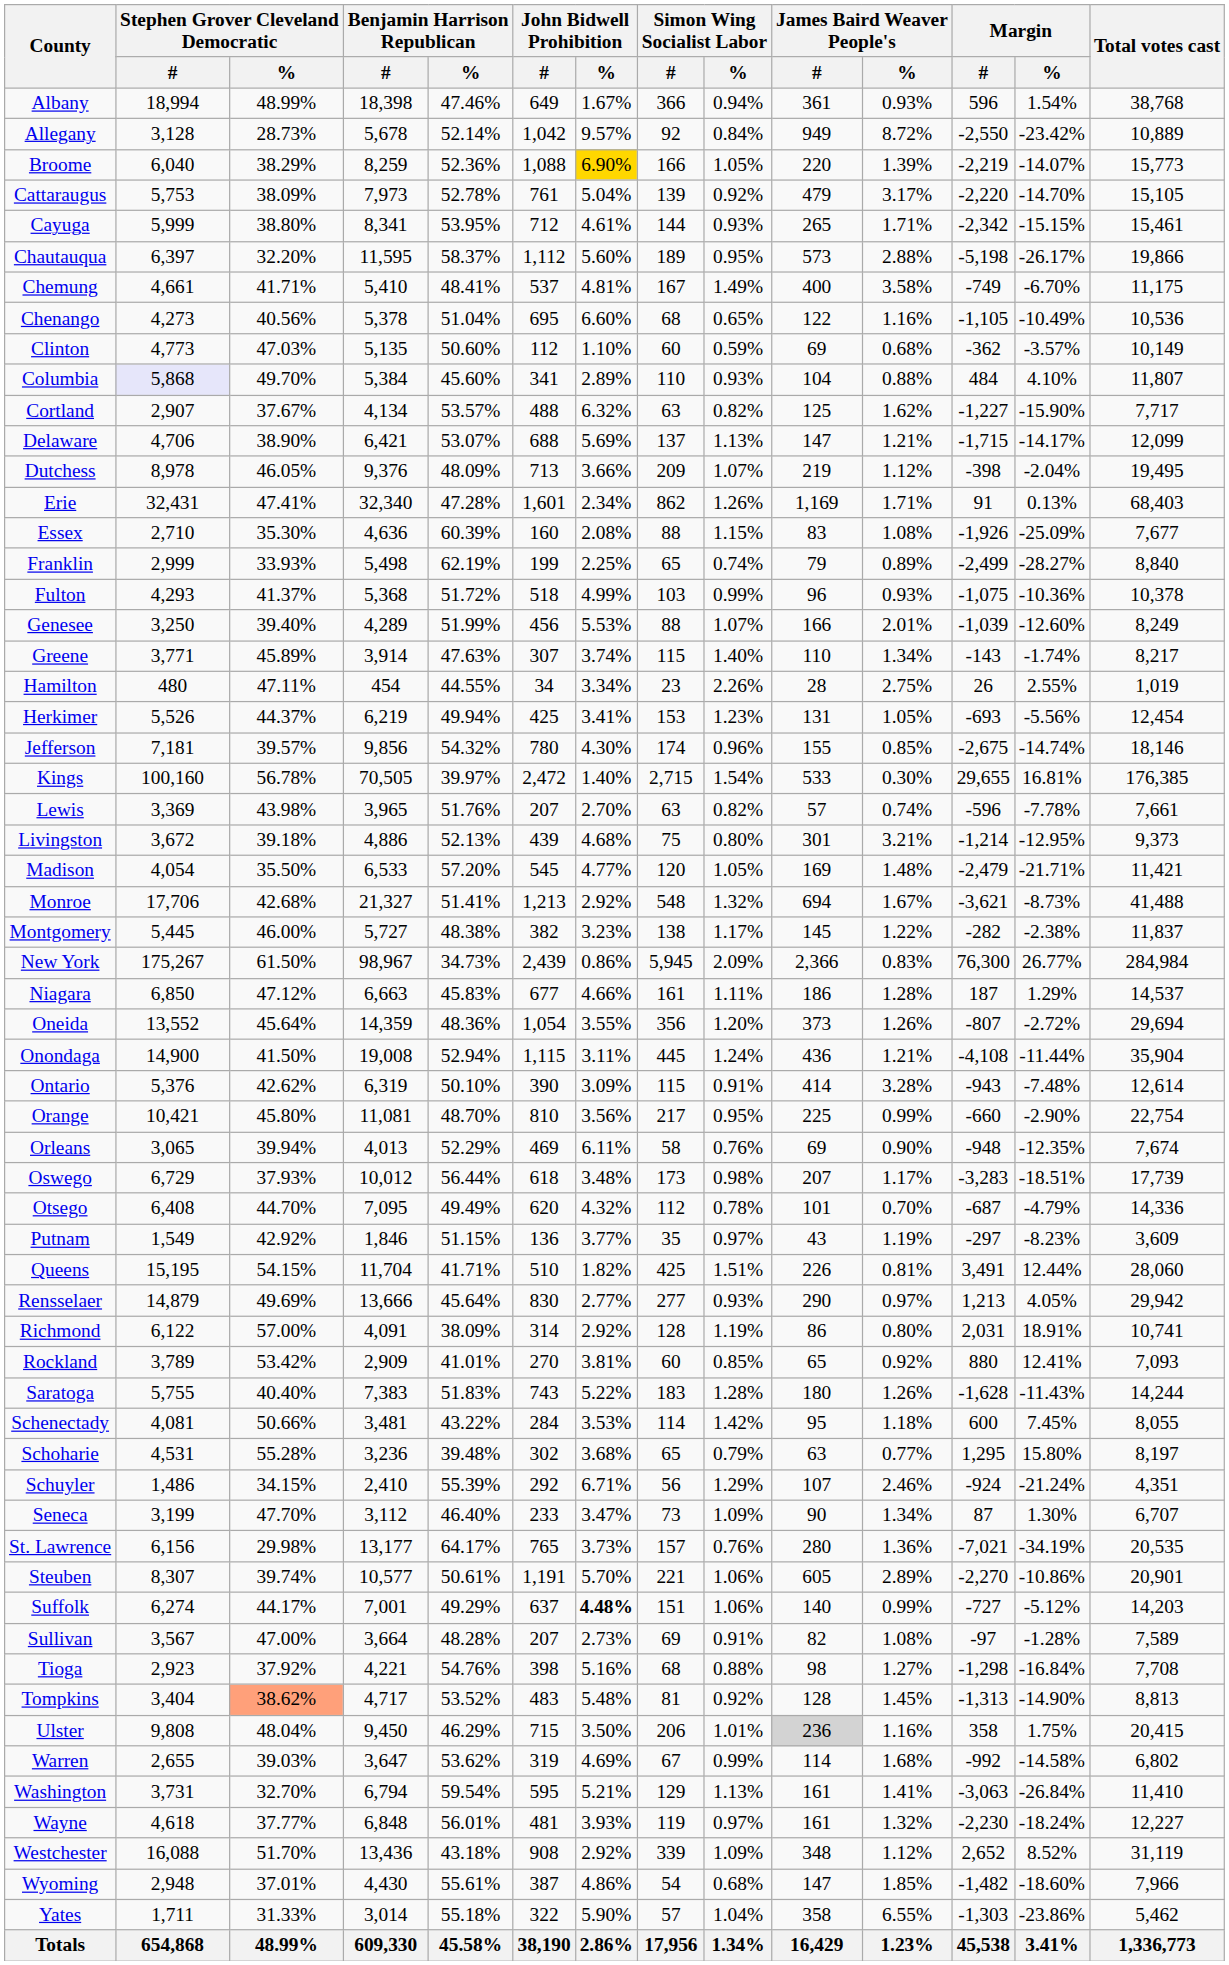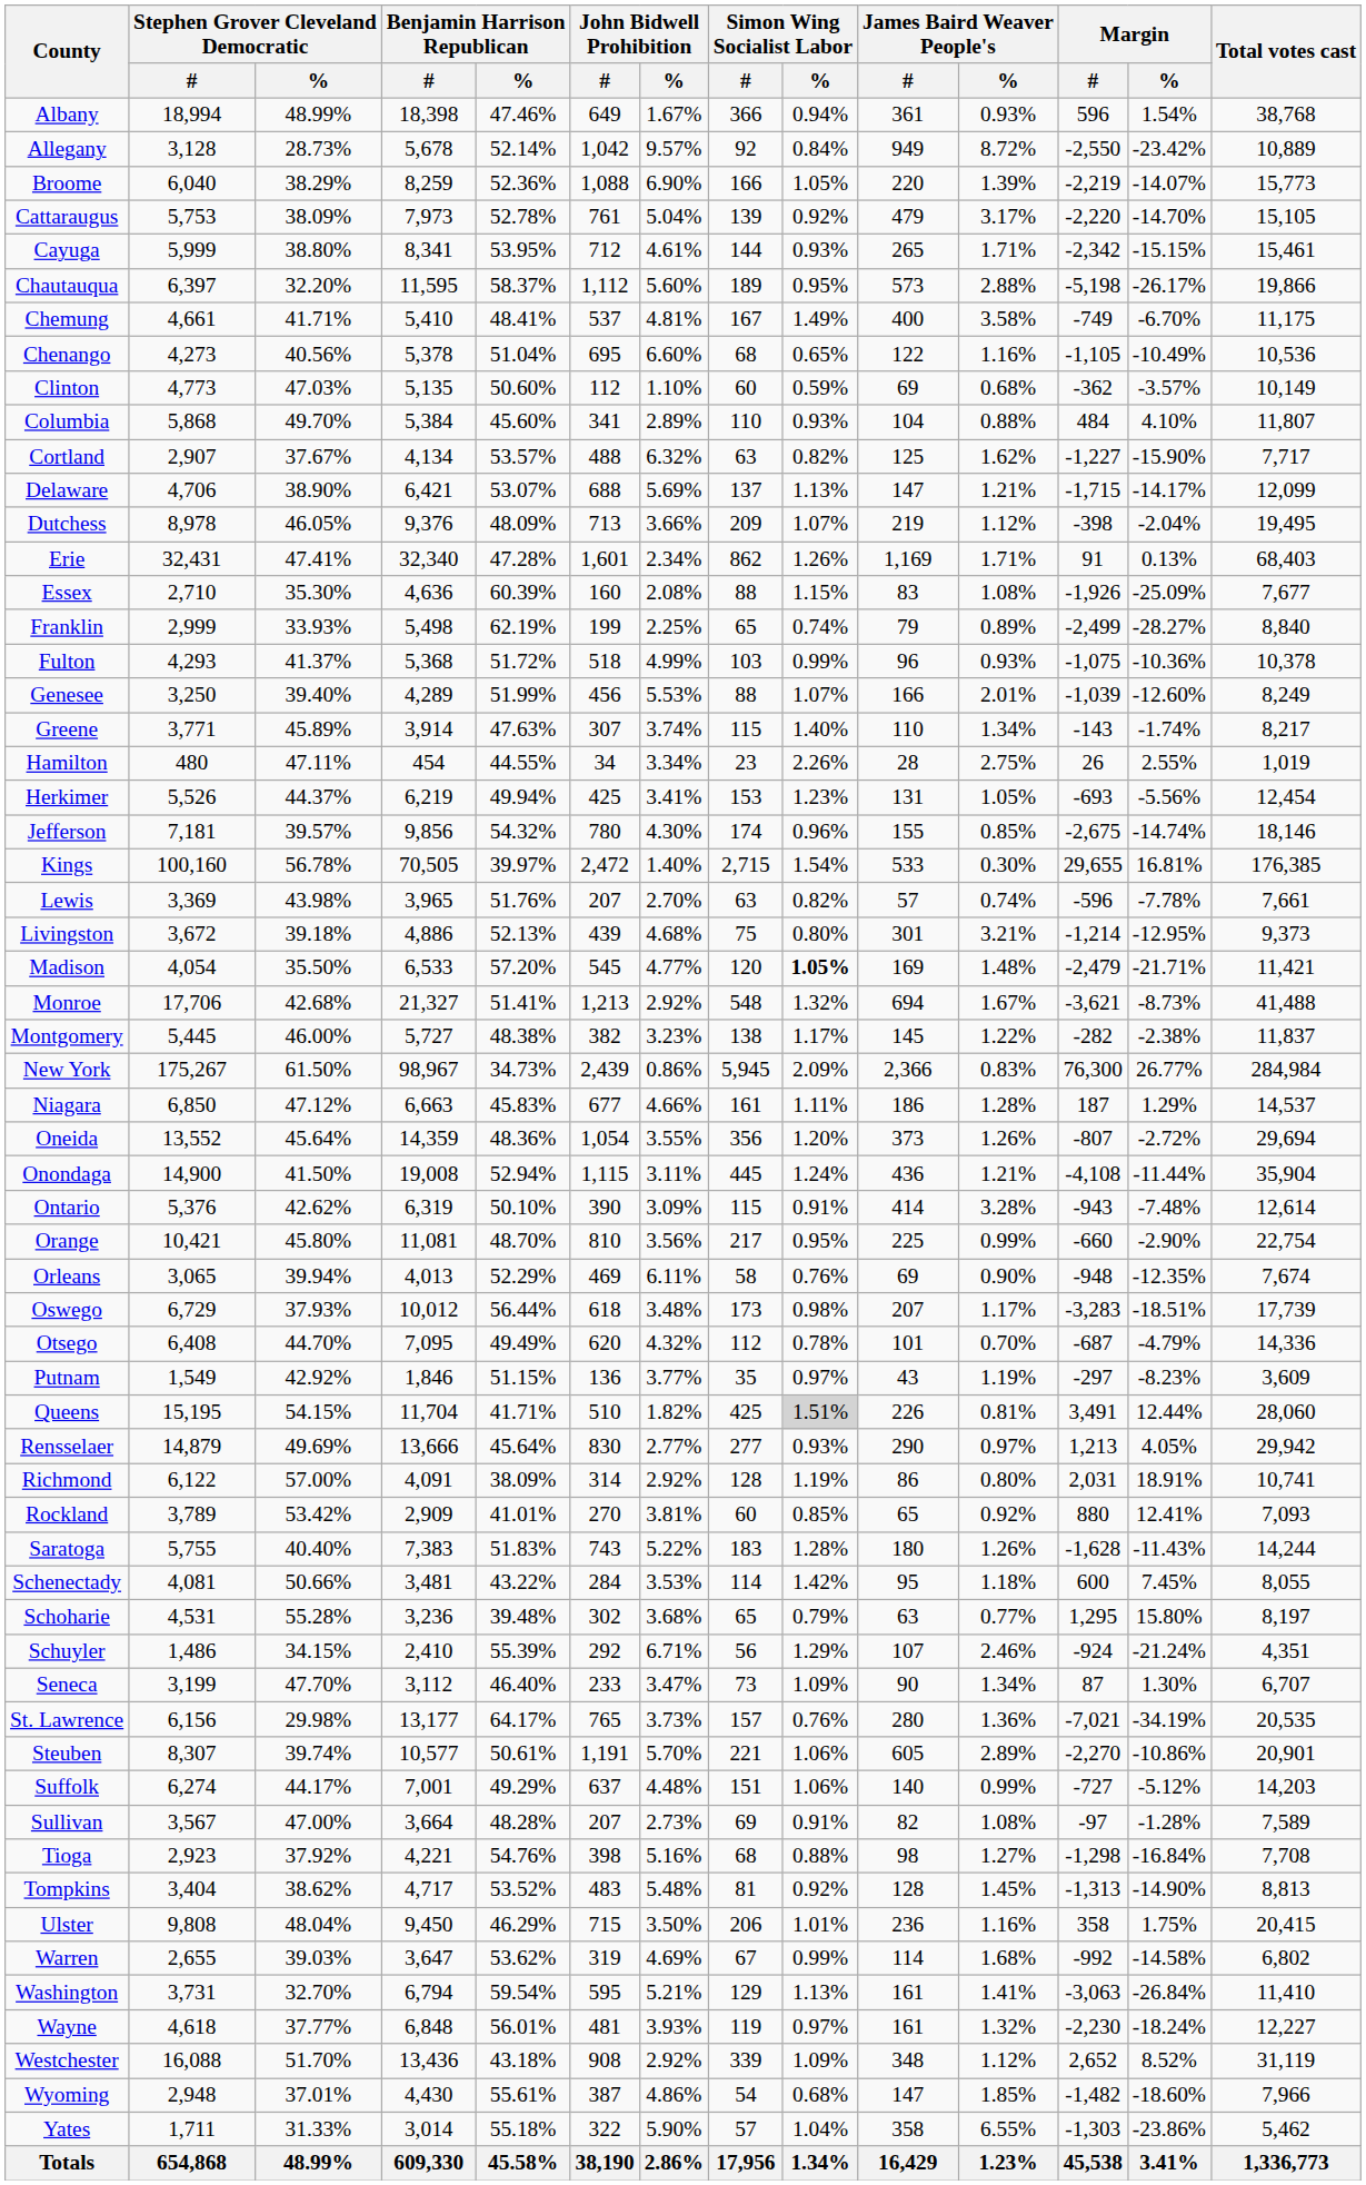Broome | John Bidwell Prohibition / %: gold background -> no background
Columbia | Stephen Grover Cleveland Democratic / #: lavender background -> no background
Madison | Simon Wing Socialist Labor / %: normal -> bold
Queens | Simon Wing Socialist Labor / %: no background -> lightgrey background
Suffolk | John Bidwell Prohibition / %: bold -> normal
Tompkins | Stephen Grover Cleveland Democratic / %: lightsalmon background -> no background
Ulster | James Baird Weaver People's / #: lightgrey background -> no background
